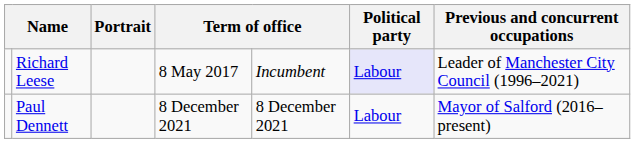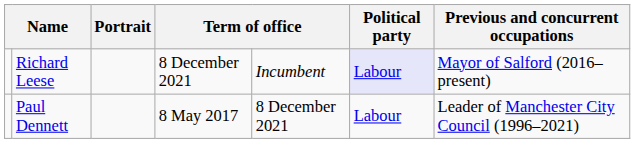Richard Leese | column 4: 8 May 2017 -> 8 December 2021
Richard Leese | Previous and concurrent occupations: Leader of Manchester City Council (1996–2021) -> Mayor of Salford (2016–present)
Paul Dennett | column 4: 8 December 2021 -> 8 May 2017
Paul Dennett | Previous and concurrent occupations: Mayor of Salford (2016–present) -> Leader of Manchester City Council (1996–2021)
